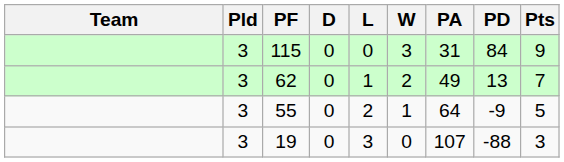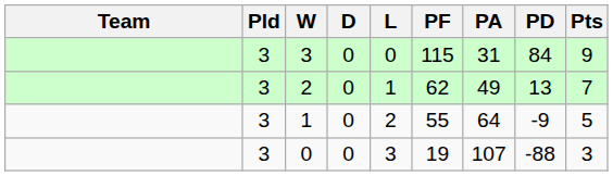columns swapped: W <-> PF
